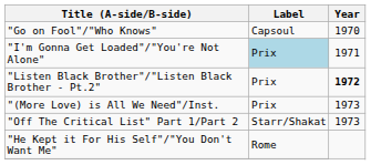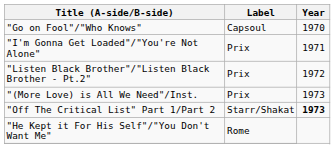"I'm Gonna Get Loaded"/"You're Not Alone" | Label: lightblue background -> no background
"Listen Black Brother"/"Listen Black Brother - Pt.2" | Year: bold -> normal
"Off The Critical List" Part 1/Part 2 | Year: normal -> bold
